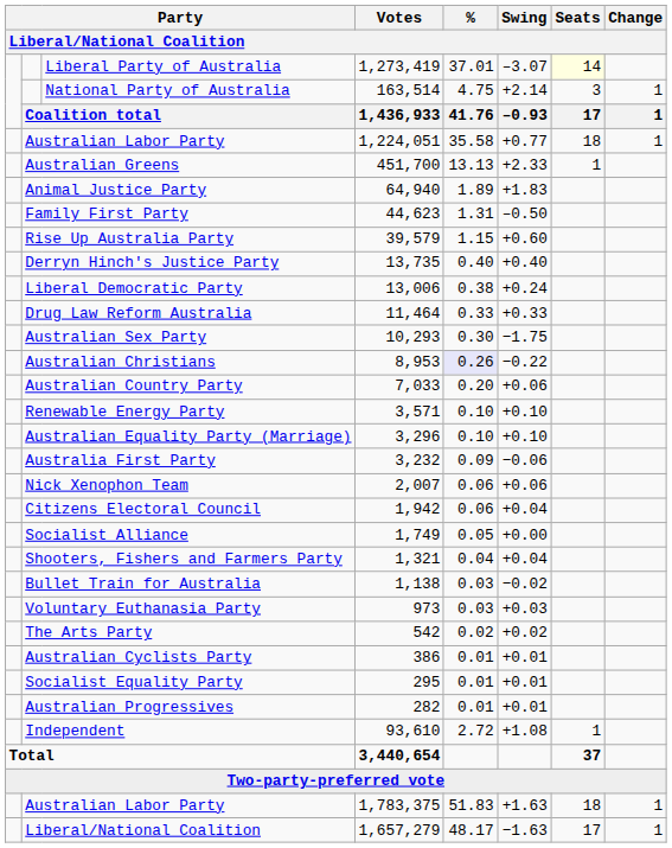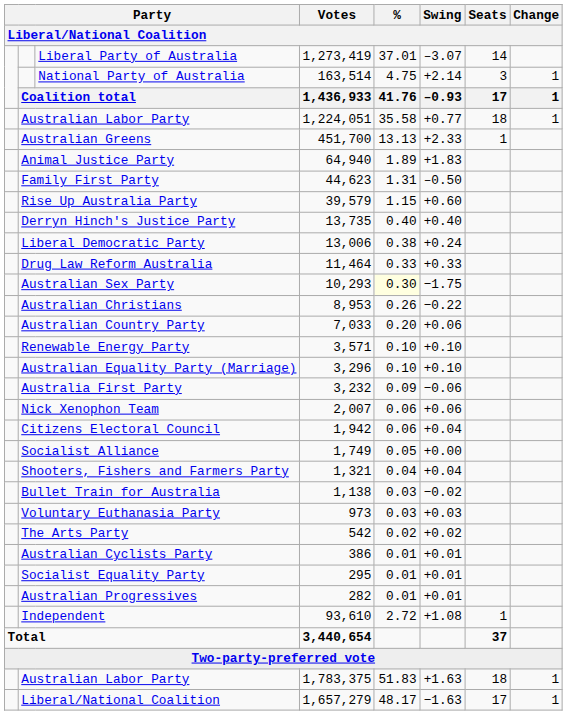Liberal Party of Australia | Seats: lightyellow background -> no background
Australian Sex Party | %: no background -> lightyellow background
Australian Christians | %: lavender background -> no background
